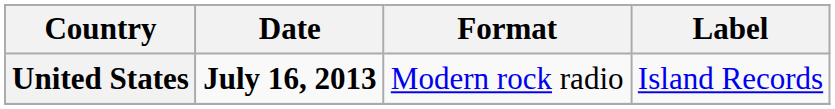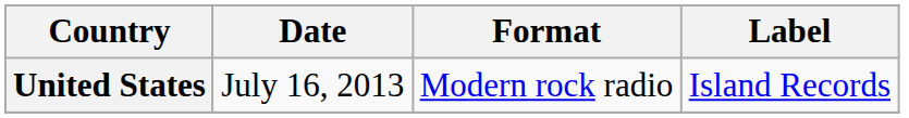United States | Date: bold -> normal
